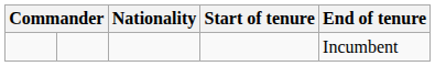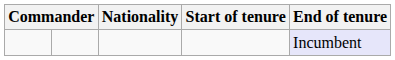row 2 | End of tenure: no background -> lavender background
